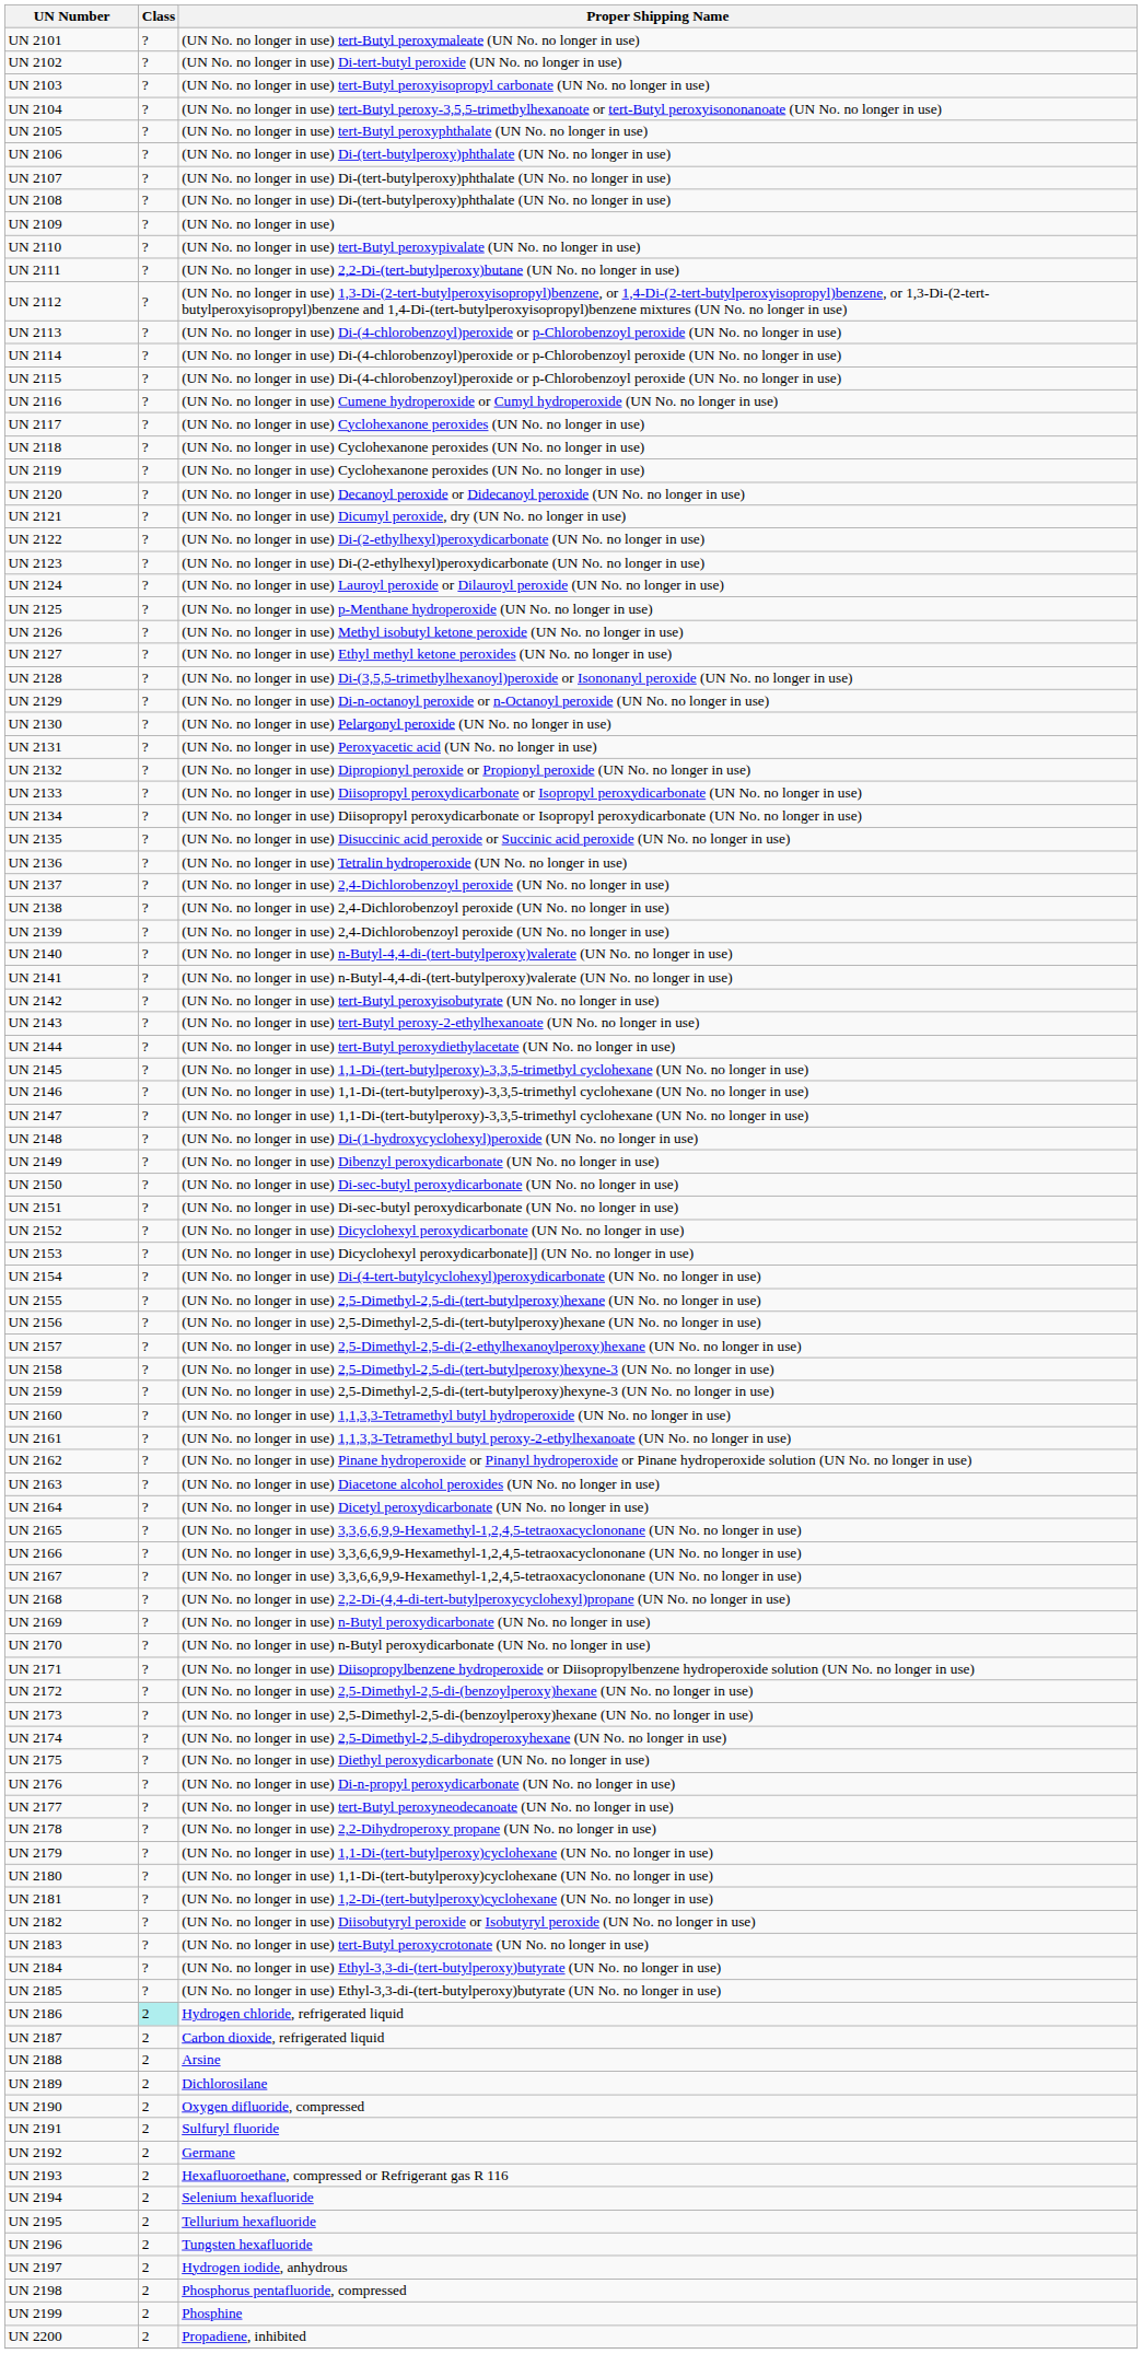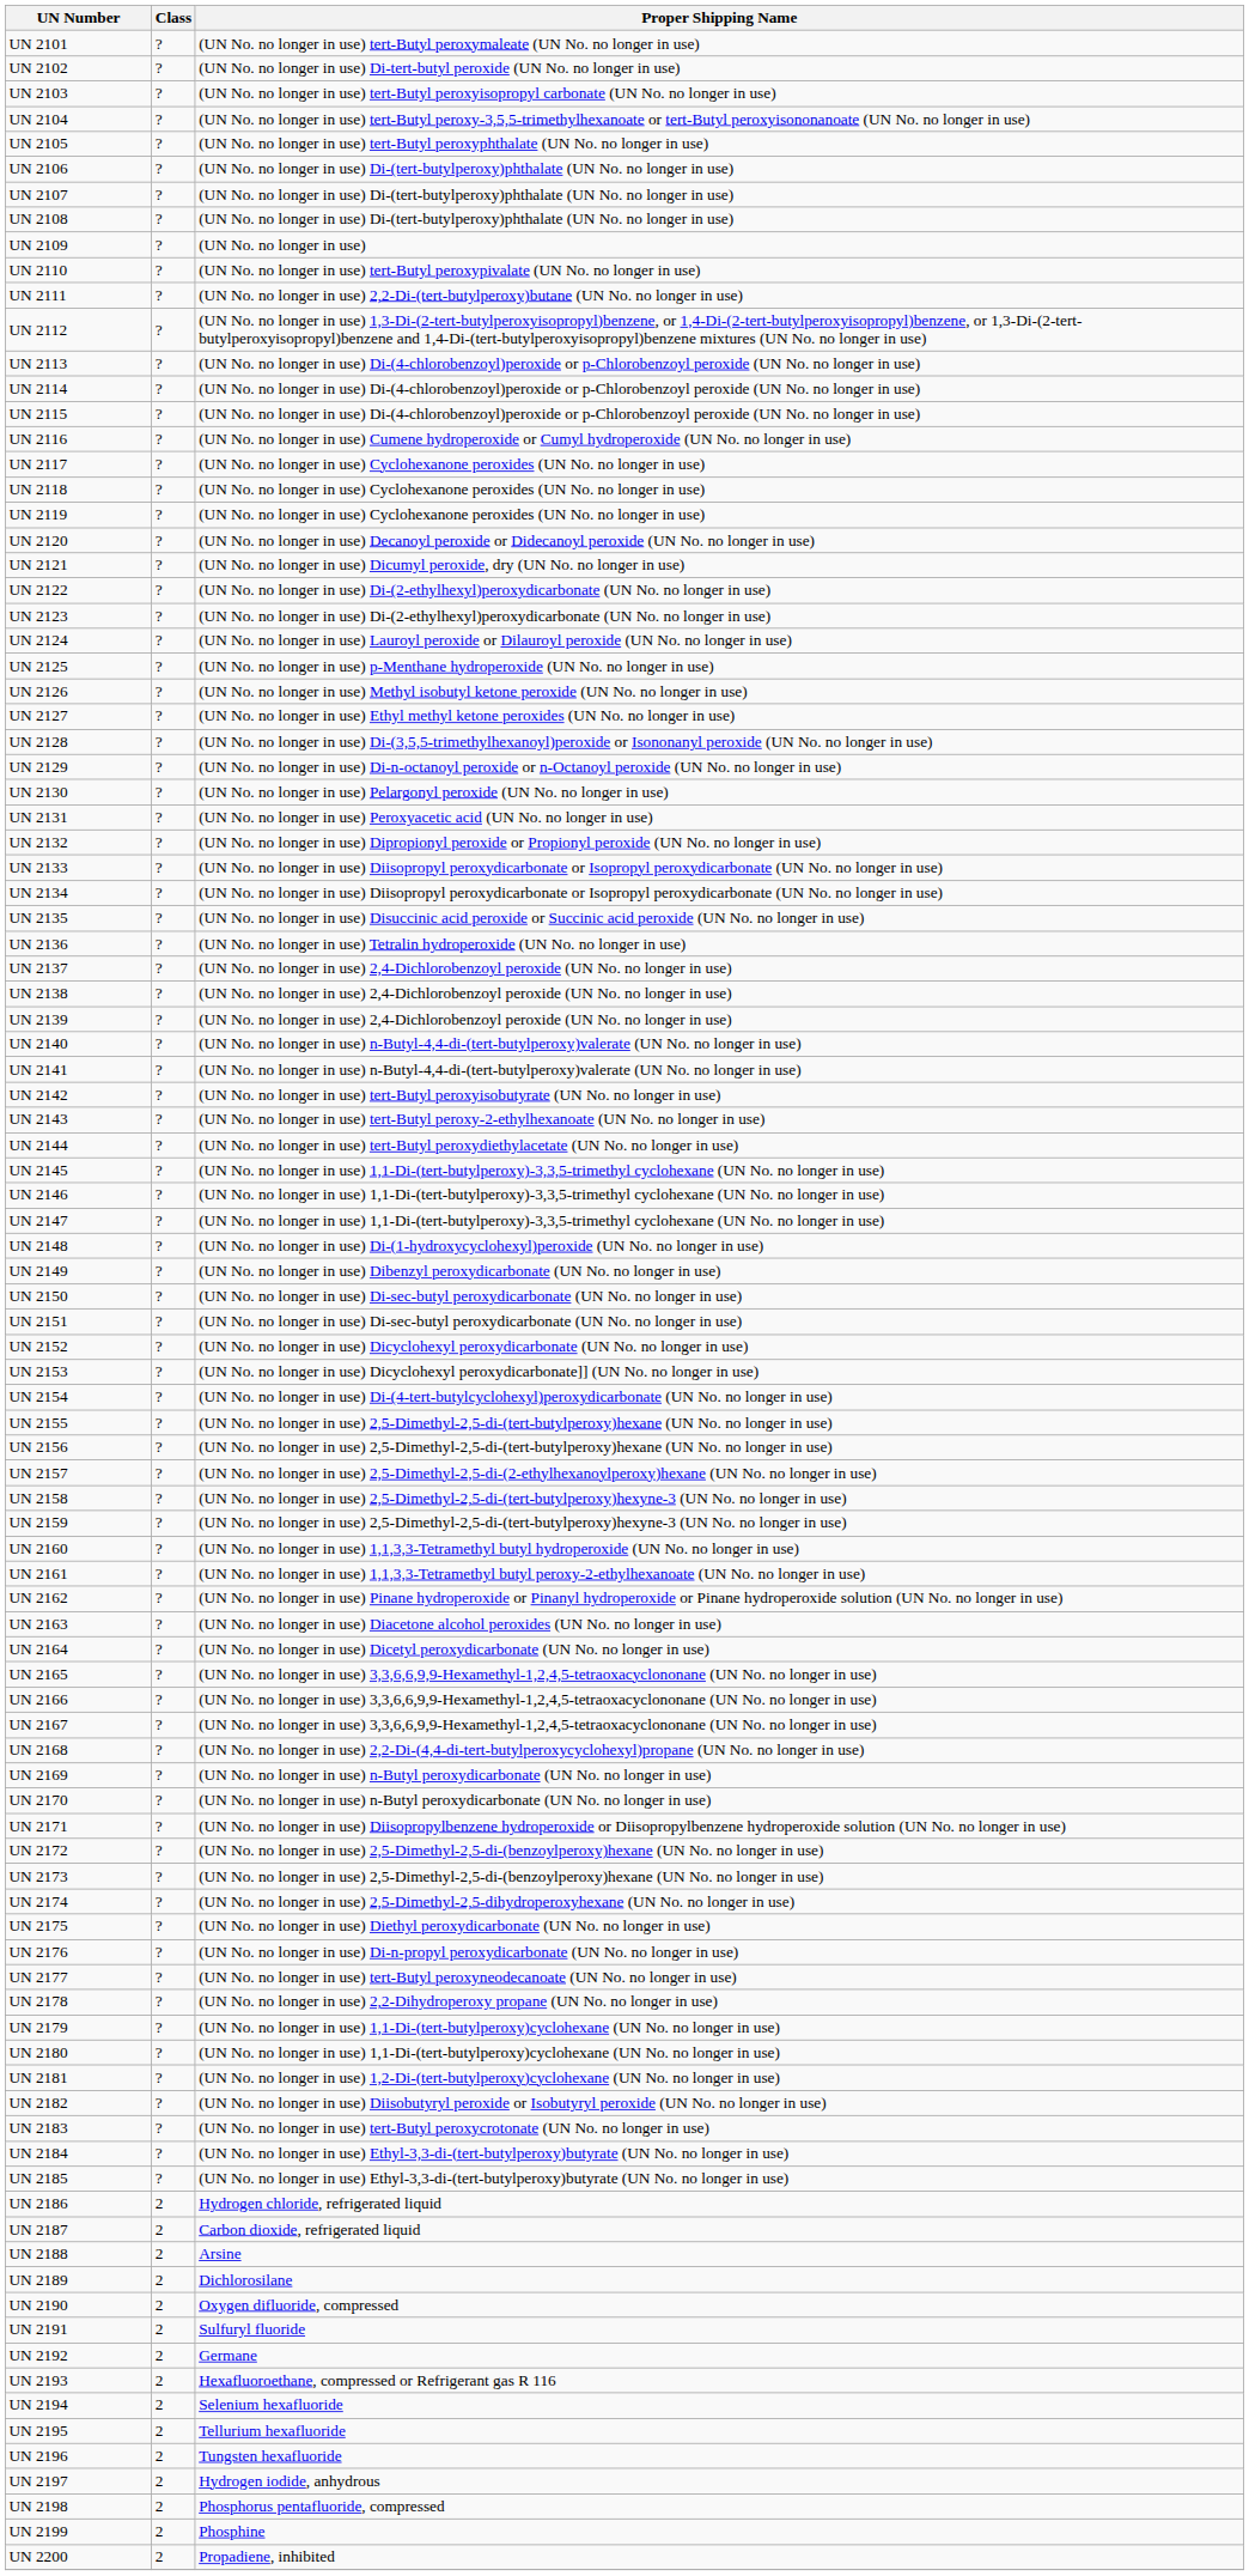UN 2186 | Class: paleturquoise background -> no background
